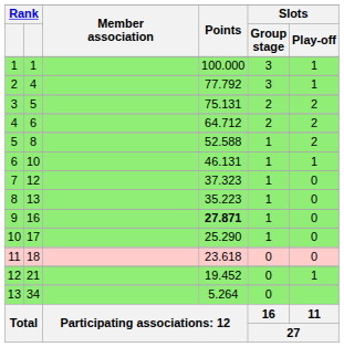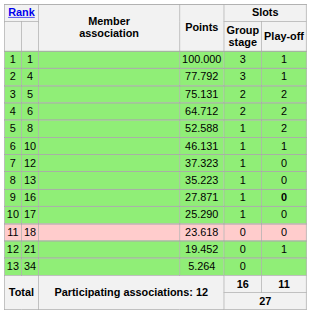9 | Points: bold -> normal
9 | Slots / Play-off: normal -> bold
